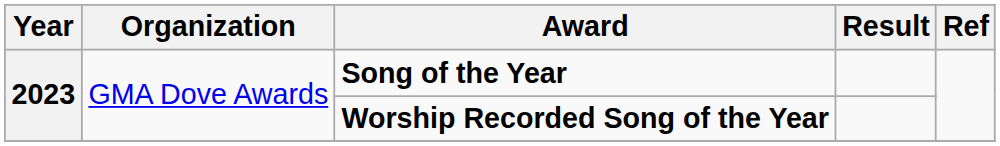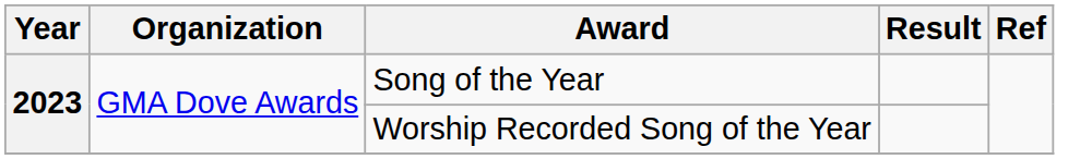Song of the Year | Award: bold -> normal
Worship Recorded Song of the Year | Award: bold -> normal
